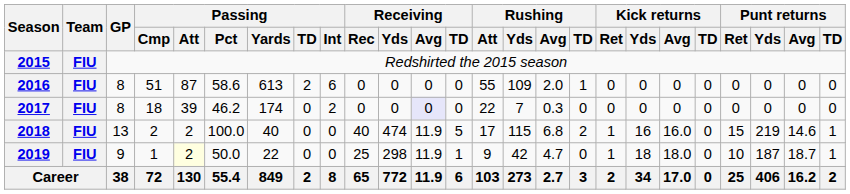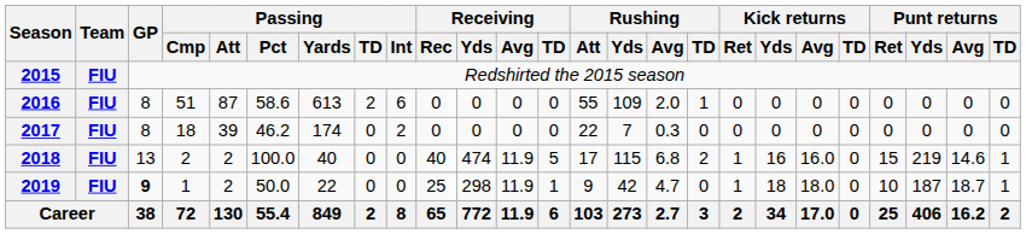2017 | Receiving / Avg: lavender background -> no background
2019 | GP: normal -> bold
2019 | Passing / Att: lightyellow background -> no background
